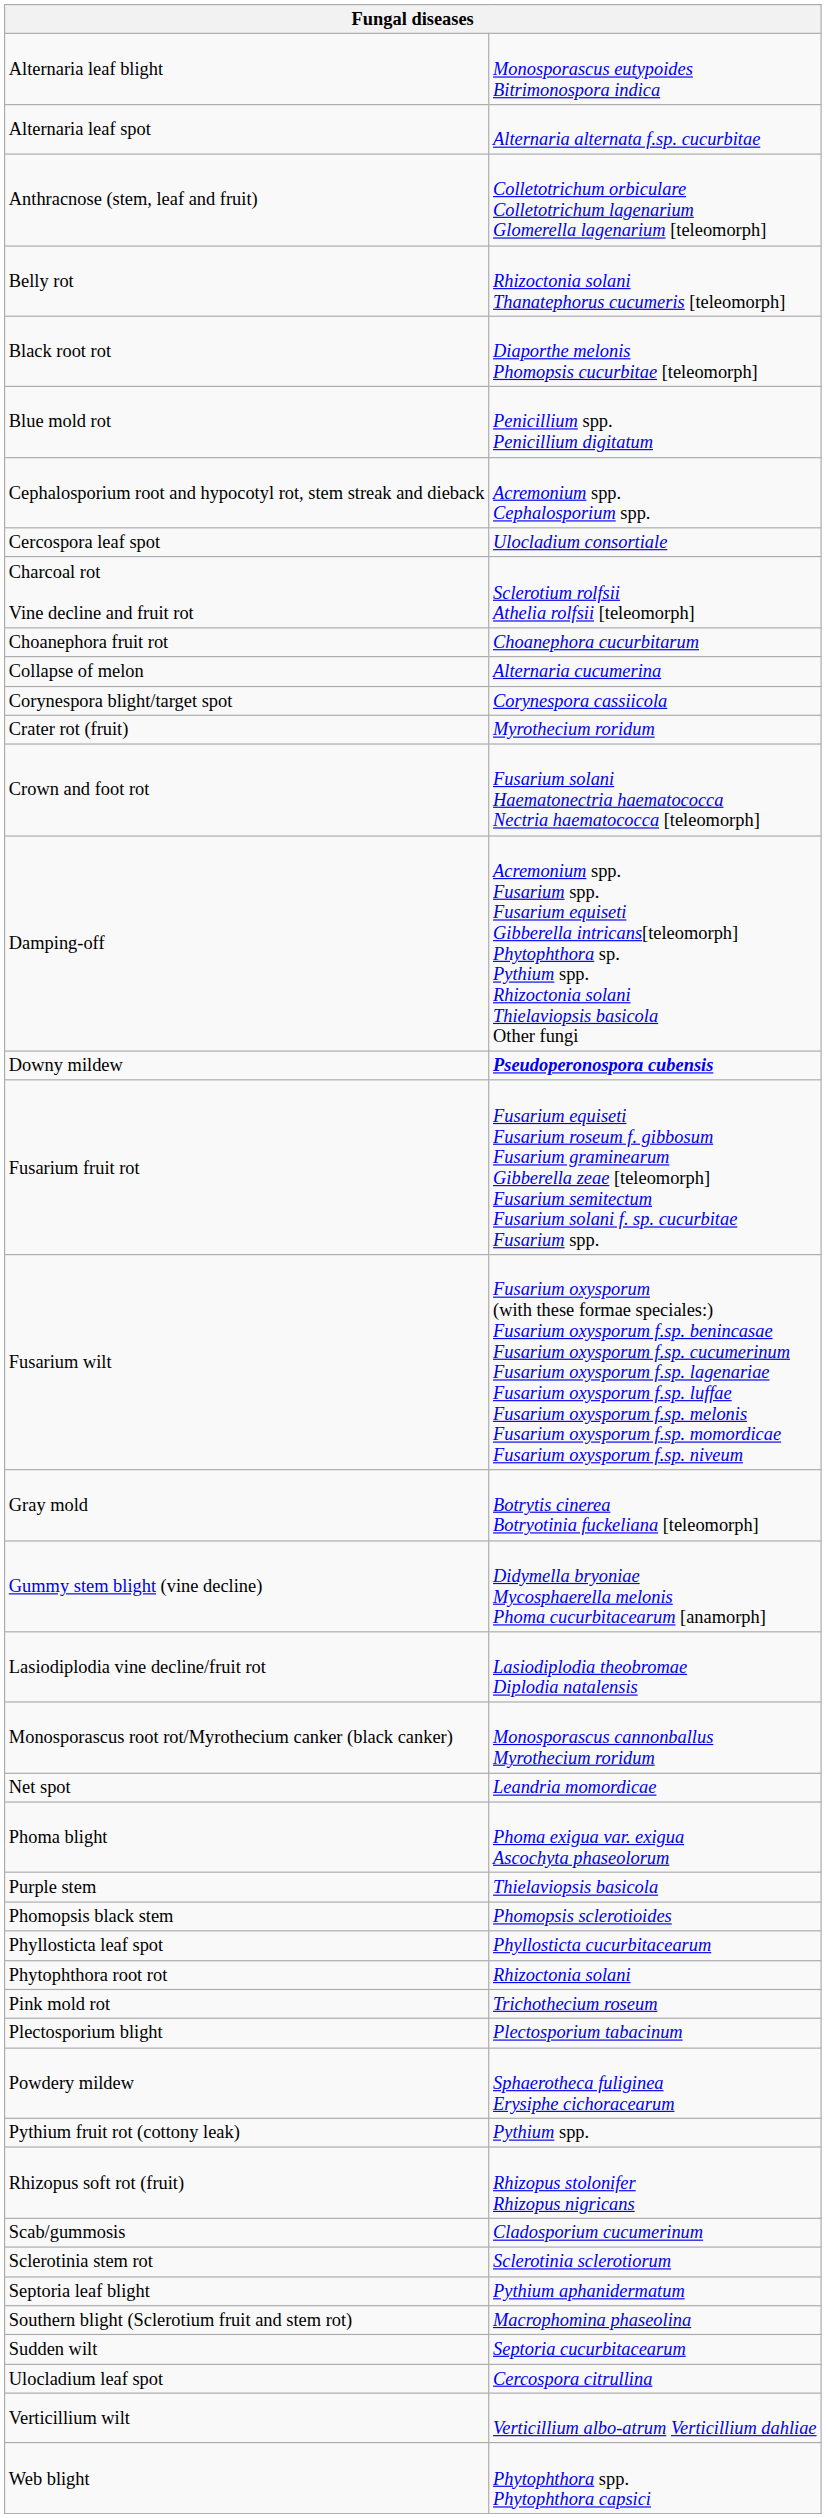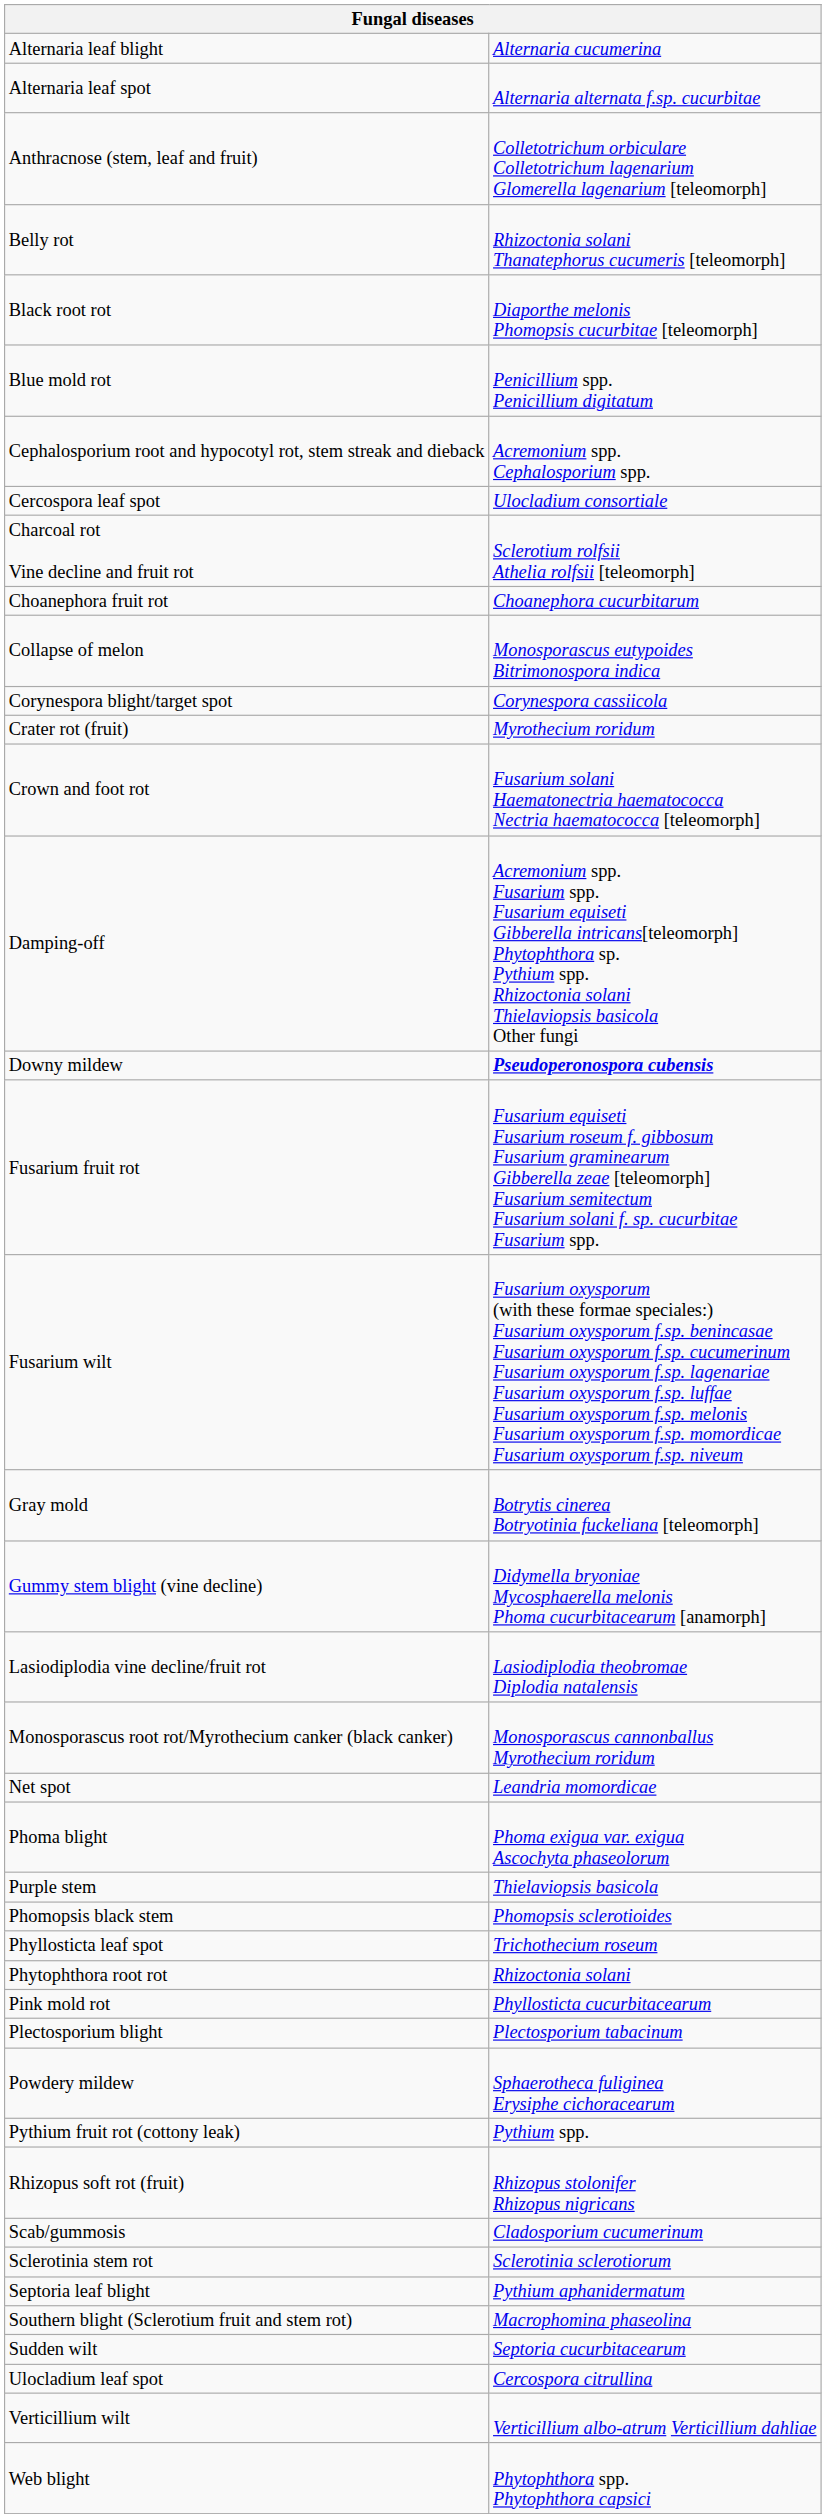Alternaria leaf blight | column 2: Monosporascus eutypoides Bitrimonospora indica -> Alternaria cucumerina
Collapse of melon | column 2: Alternaria cucumerina -> Monosporascus eutypoides Bitrimonospora indica
Phyllosticta leaf spot | column 2: Phyllosticta cucurbitacearum -> Trichothecium roseum
Pink mold rot | column 2: Trichothecium roseum -> Phyllosticta cucurbitacearum
